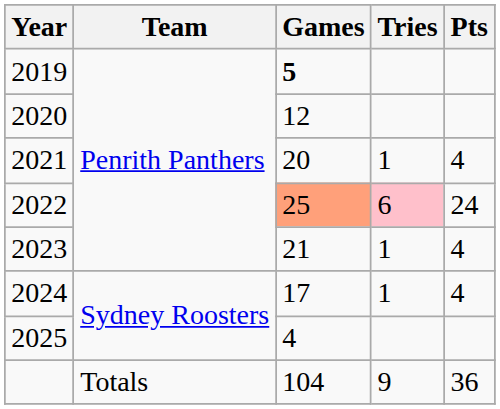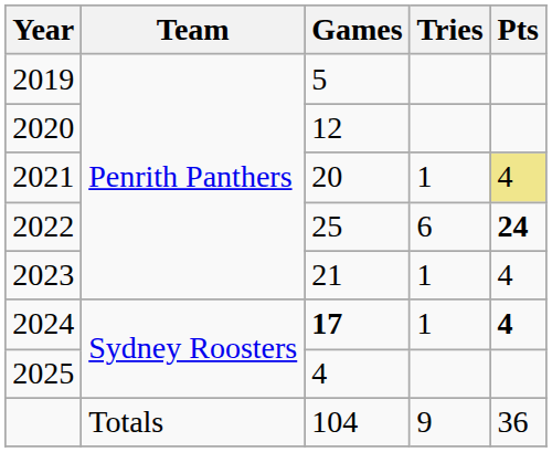2019 | Games: bold -> normal
2021 | Pts: no background -> khaki background
2022 | Games: lightsalmon background -> no background
2022 | Tries: pink background -> no background
2022 | Pts: normal -> bold
2024 | Games: normal -> bold
2024 | Pts: normal -> bold
